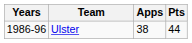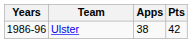Ulster | Pts: 44 -> 42
